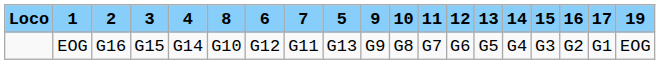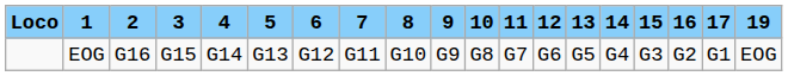columns swapped: 5 <-> 8
